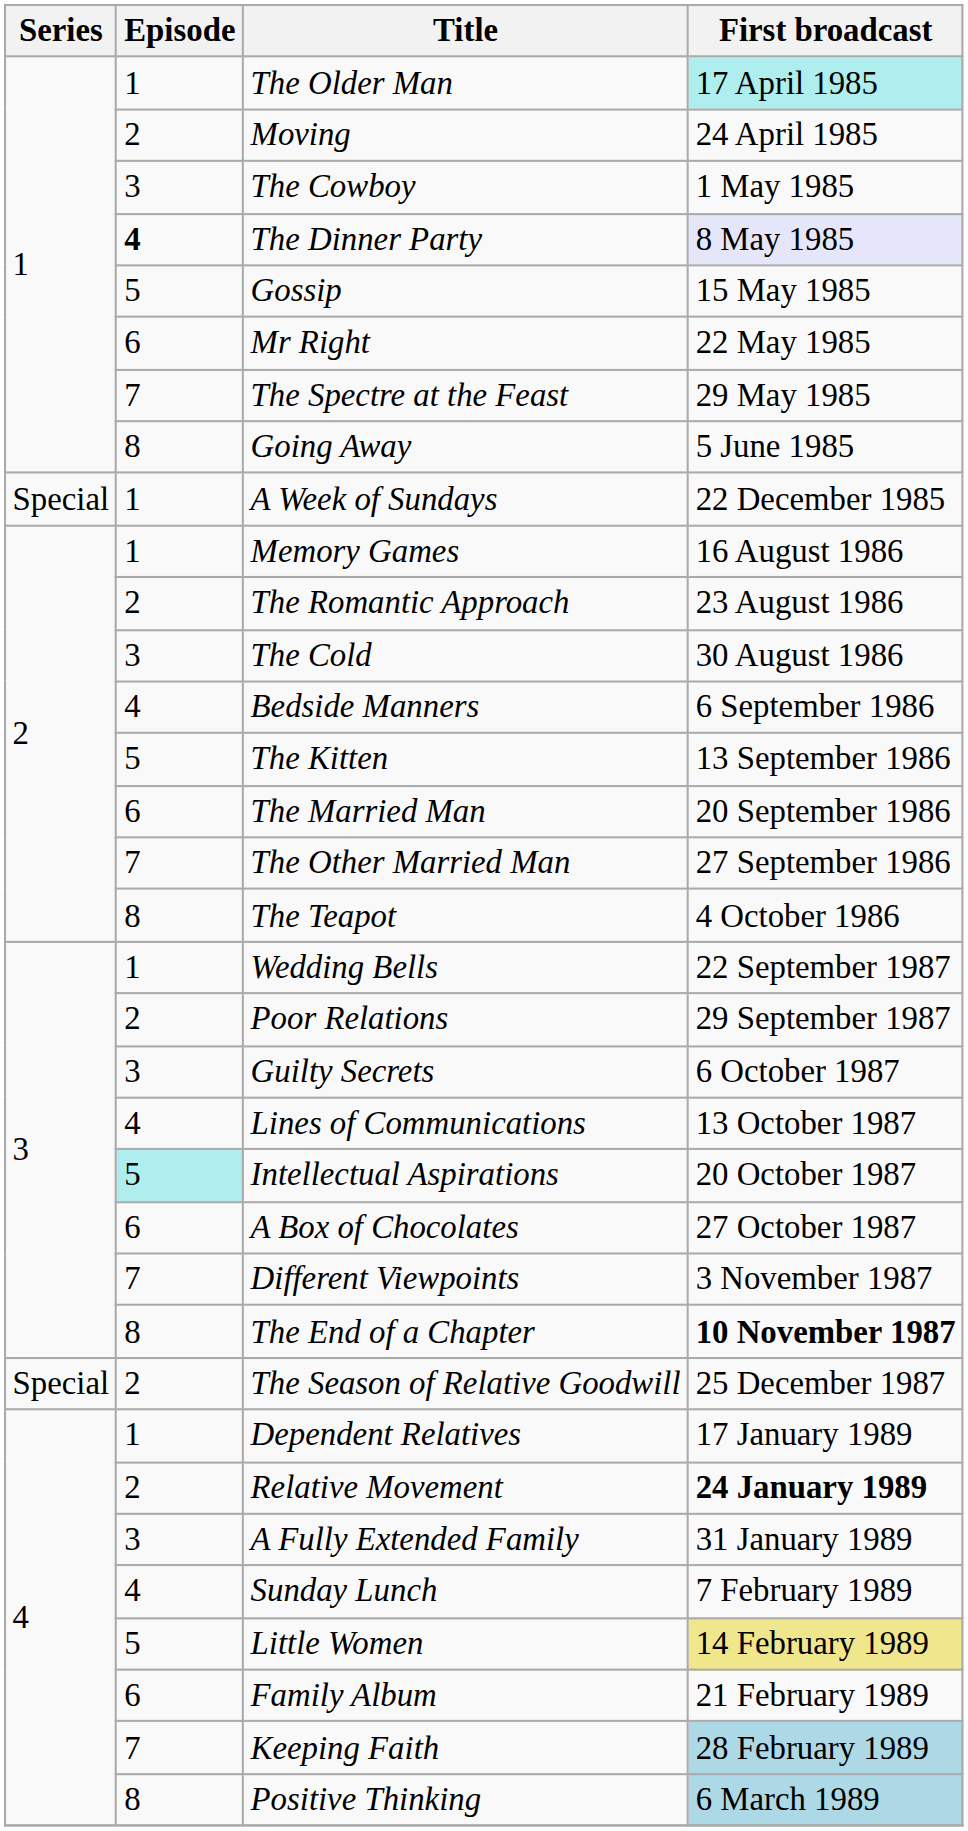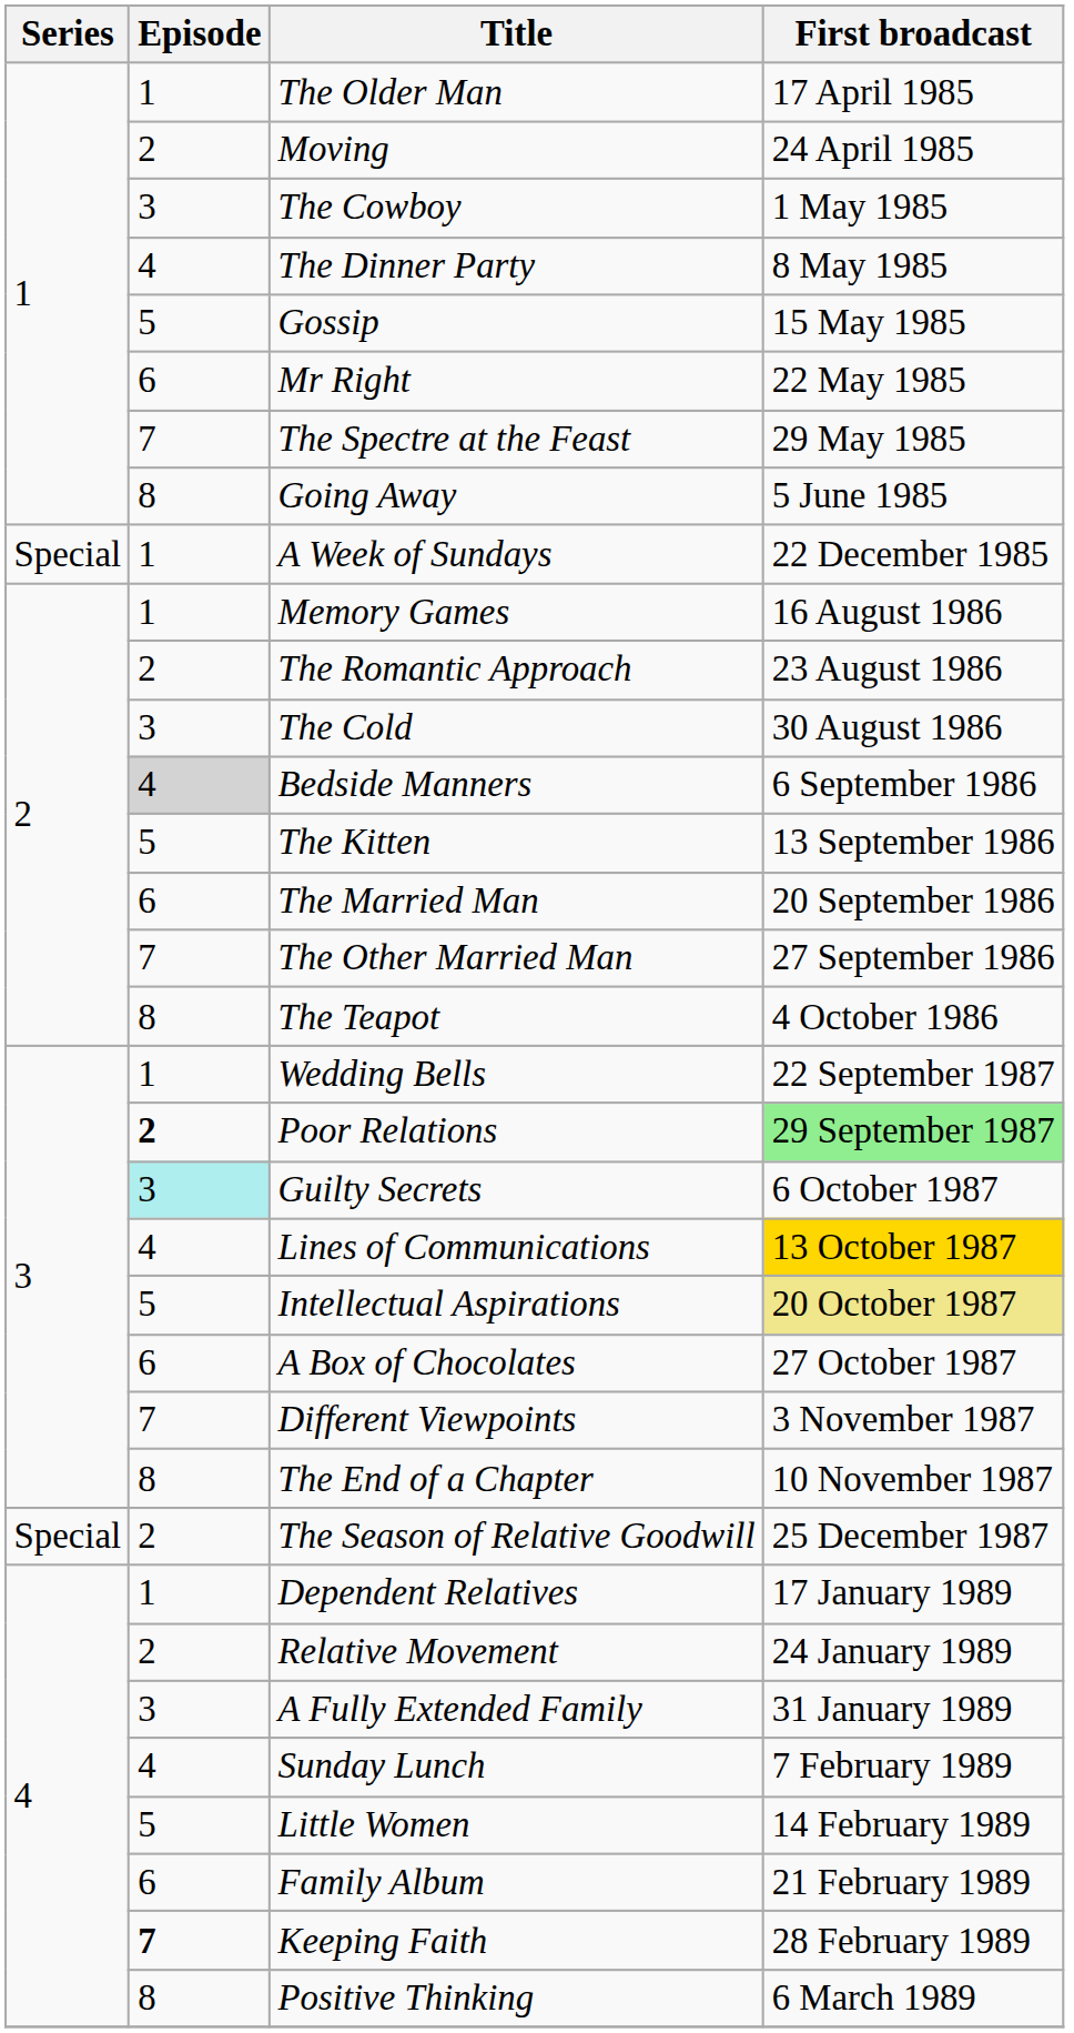The Older Man | First broadcast: paleturquoise background -> no background
The Dinner Party | Episode: bold -> normal
The Dinner Party | First broadcast: lavender background -> no background
Bedside Manners | Episode: no background -> lightgrey background
Poor Relations | Episode: normal -> bold
Poor Relations | First broadcast: no background -> lightgreen background
Guilty Secrets | Episode: no background -> paleturquoise background
Lines of Communications | First broadcast: no background -> gold background
Intellectual Aspirations | Episode: paleturquoise background -> no background
Intellectual Aspirations | First broadcast: no background -> khaki background
The End of a Chapter | First broadcast: bold -> normal
Relative Movement | First broadcast: bold -> normal
Little Women | First broadcast: khaki background -> no background
Keeping Faith | Episode: normal -> bold
Keeping Faith | First broadcast: lightblue background -> no background
Positive Thinking | First broadcast: lightblue background -> no background
